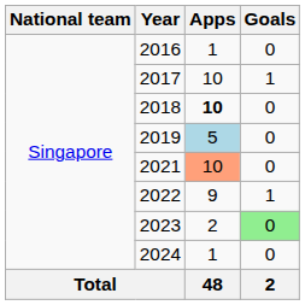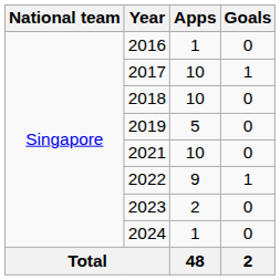2018 | Apps: bold -> normal
2019 | Apps: lightblue background -> no background
2021 | Apps: lightsalmon background -> no background
2023 | Goals: lightgreen background -> no background
